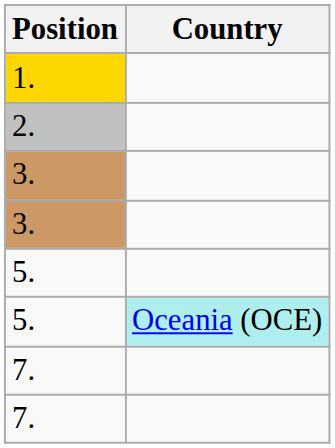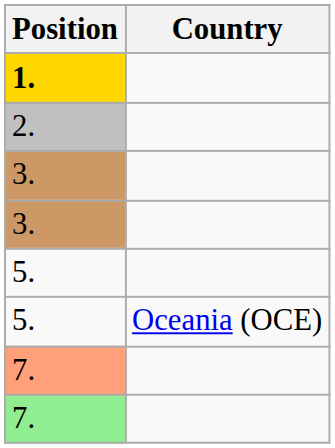row 2 | Position: normal -> bold
row 7 | Country: paleturquoise background -> no background
row 8 | Position: no background -> lightsalmon background
row 9 | Position: no background -> lightgreen background
